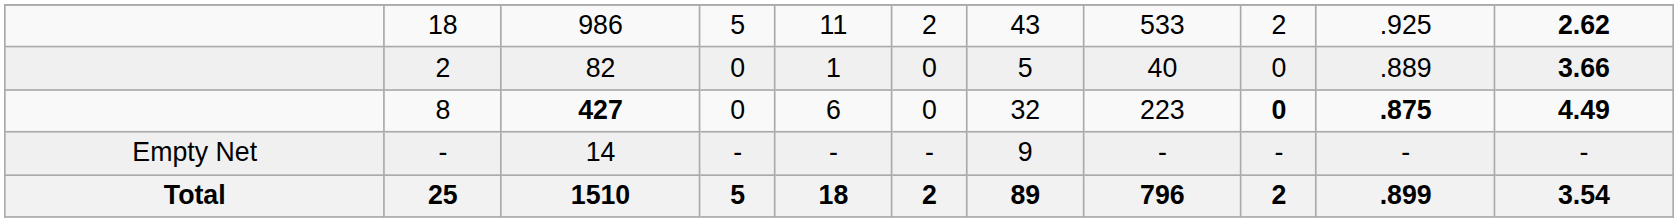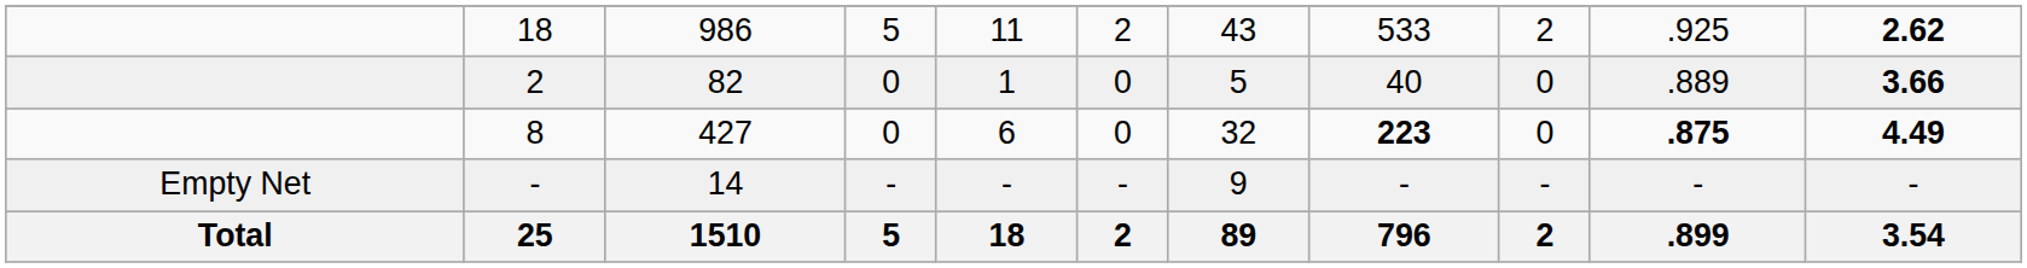8 | column 3: bold -> normal
8 | column 8: normal -> bold
8 | column 9: bold -> normal
